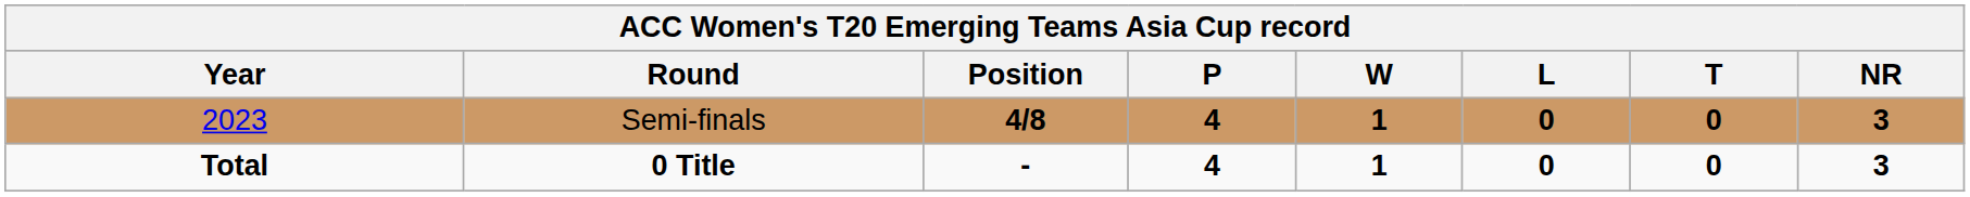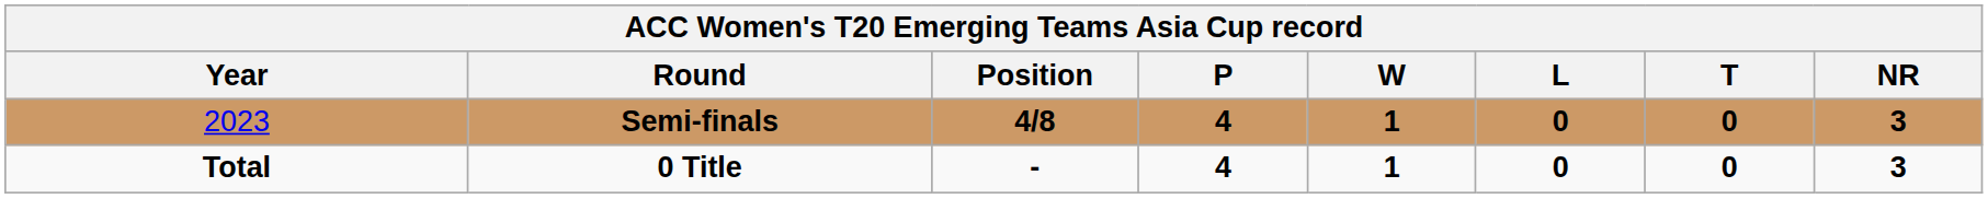2023 | Round: normal -> bold
